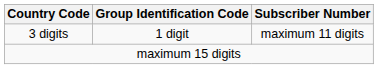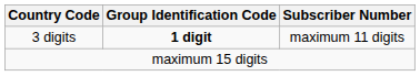3 digits | Group Identification Code: normal -> bold
